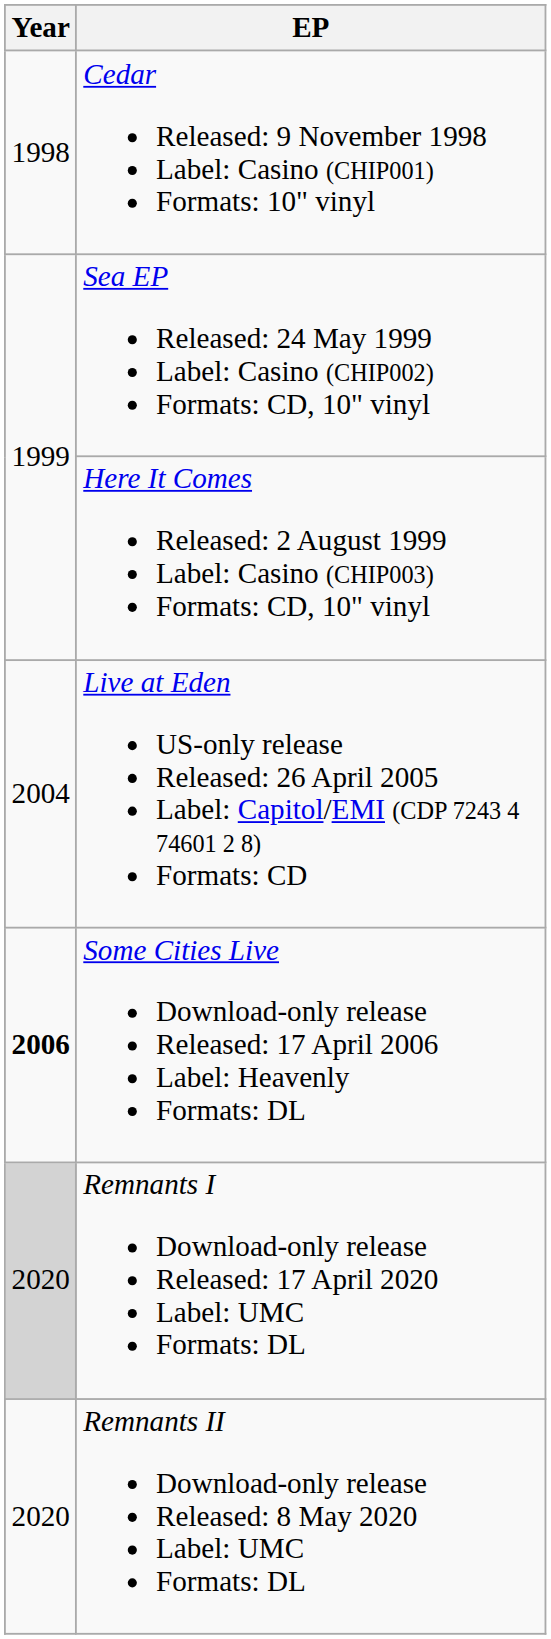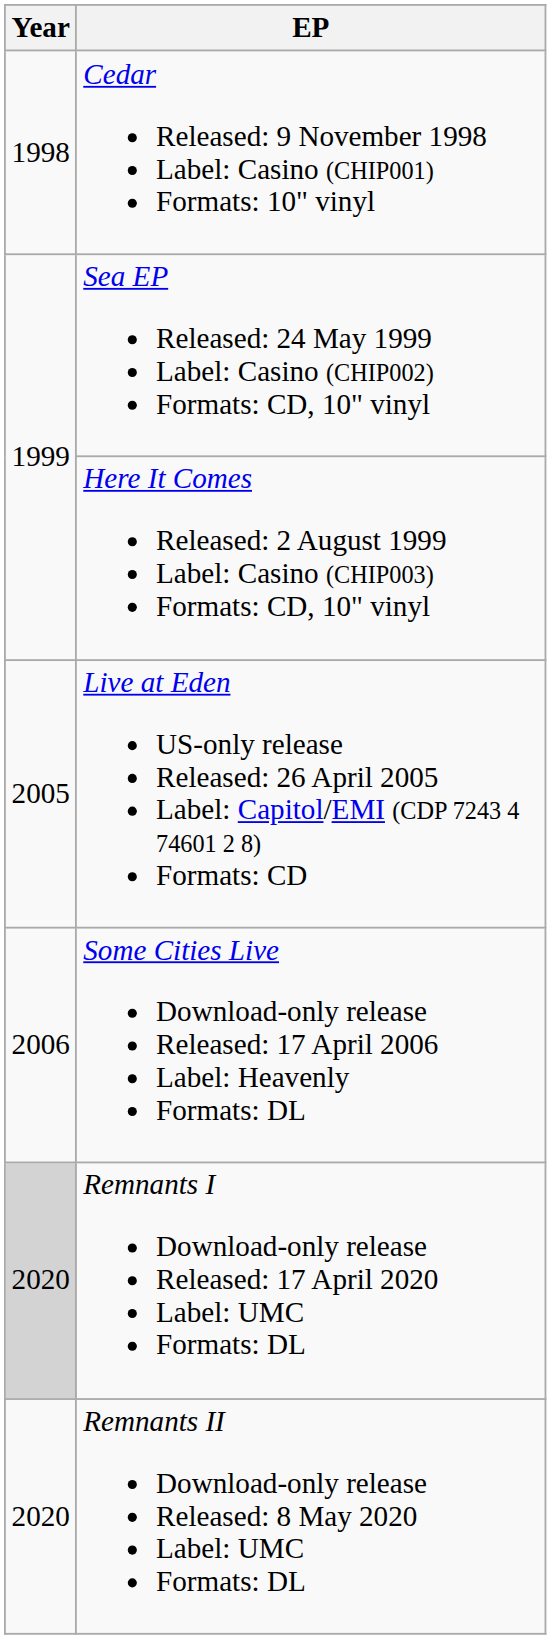row 5 | Year: 2004 -> 2005
row 6 | Year: bold -> normal
